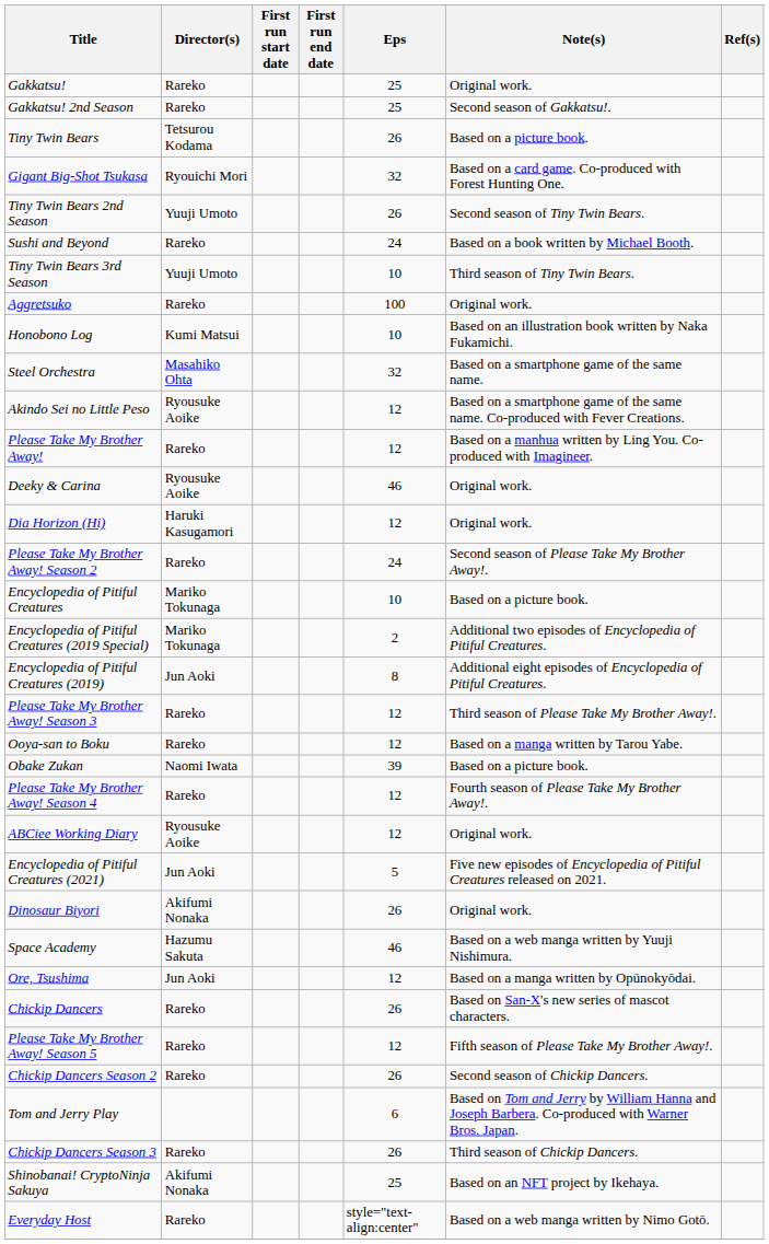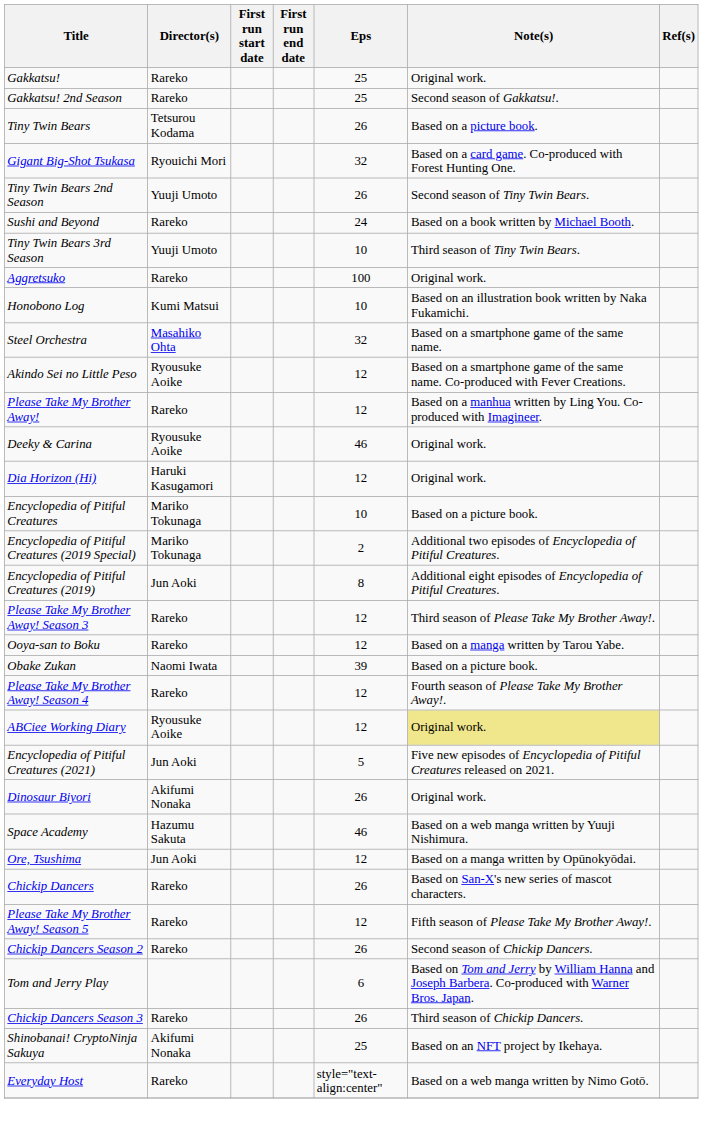- row: Please Take My Brother Away! Season 2 | Rareko | 24 | Second season of Please Take My Brother Away!.
ABCiee Working Diary | Note(s): no background -> khaki background
